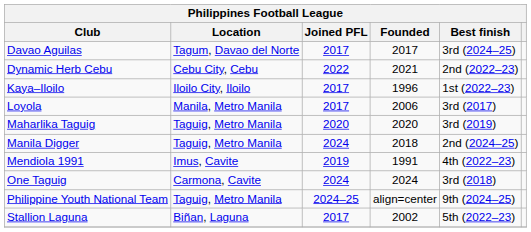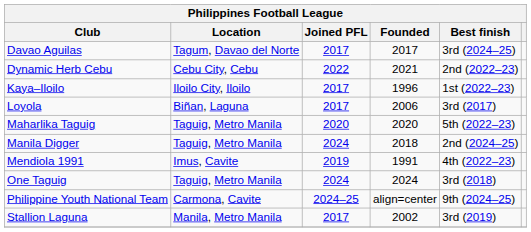Loyola | Location: Manila, Metro Manila -> Biñan, Laguna
Maharlika Taguig | Best finish: 3rd (2019) -> 5th (2022–23)
One Taguig | Location: Carmona, Cavite -> Taguig, Metro Manila
Philippine Youth National Team | Location: Taguig, Metro Manila -> Carmona, Cavite
Stallion Laguna | Location: Biñan, Laguna -> Manila, Metro Manila
Stallion Laguna | Best finish: 5th (2022–23) -> 3rd (2019)
